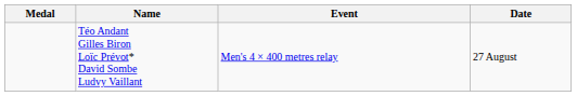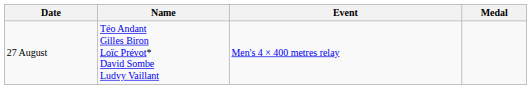columns swapped: Medal <-> Date
